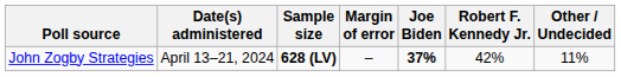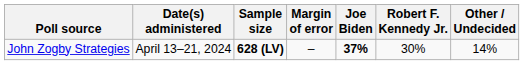John Zogby Strategies | Robert F. Kennedy Jr.: 42% -> 30%
John Zogby Strategies | Other / Undecided: 11% -> 14%
